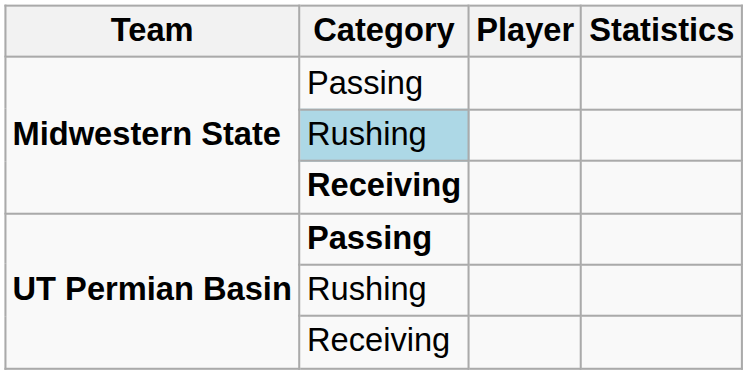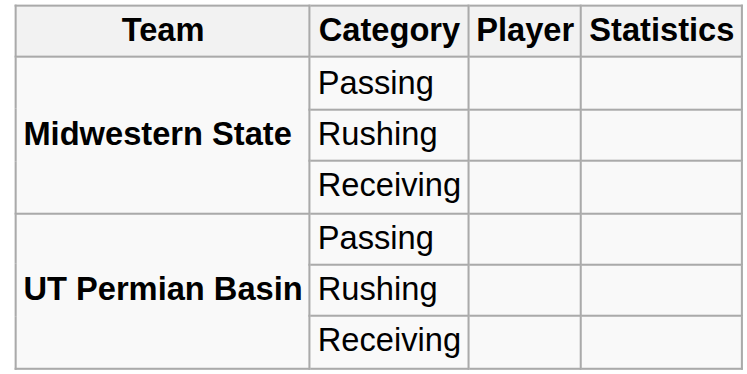Midwestern State / Rushing | Category: lightblue background -> no background
Midwestern State / Receiving | Category: bold -> normal
UT Permian Basin / Passing | Category: bold -> normal
